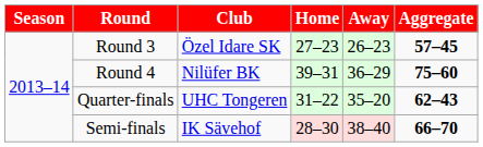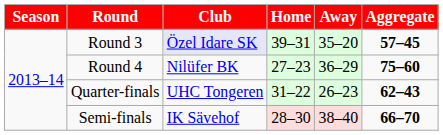Round 3 | Club: no background -> lavender background
Round 3 | Home: 27–23 -> 39–31
Round 3 | Away: 26–23 -> 35–20
Round 4 | Home: 39–31 -> 27–23
Quarter-finals | Away: 35–20 -> 26–23
